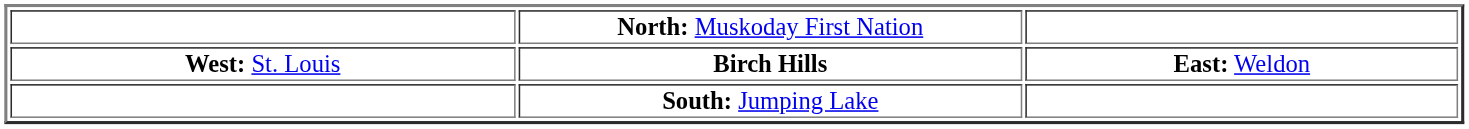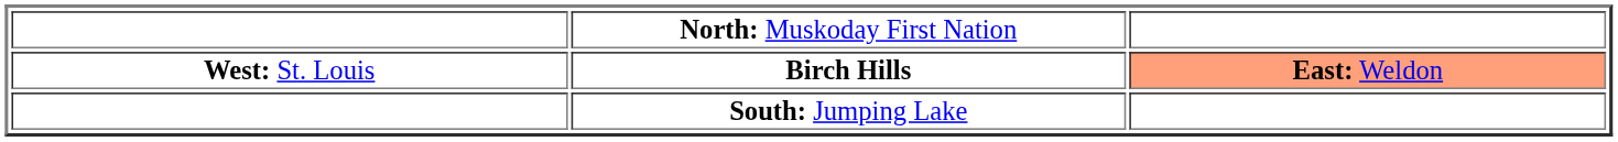West: St. Louis | column 3: no background -> lightsalmon background
